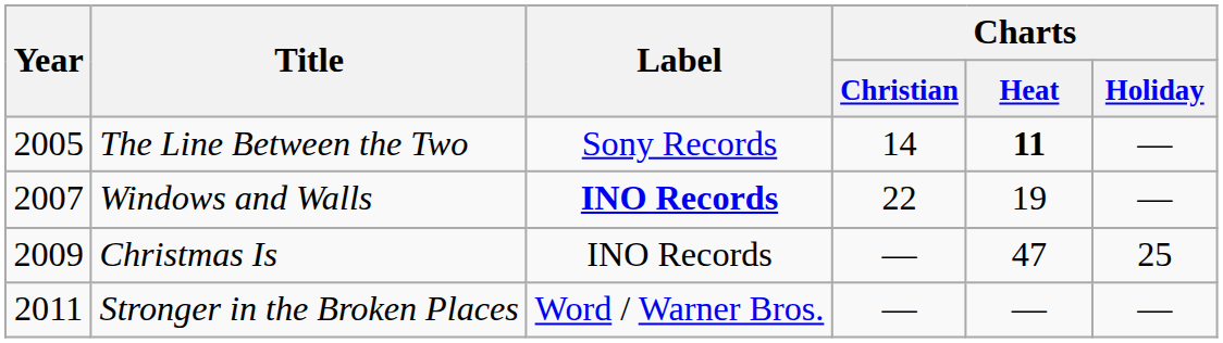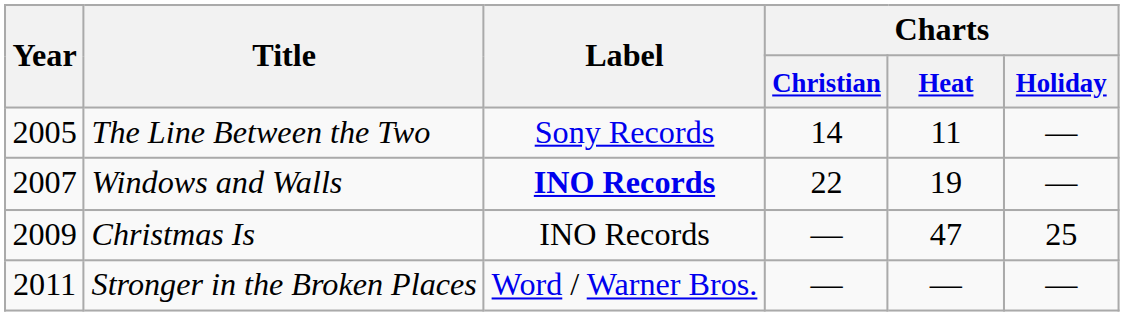The Line Between the Two | Charts / Heat: bold -> normal
